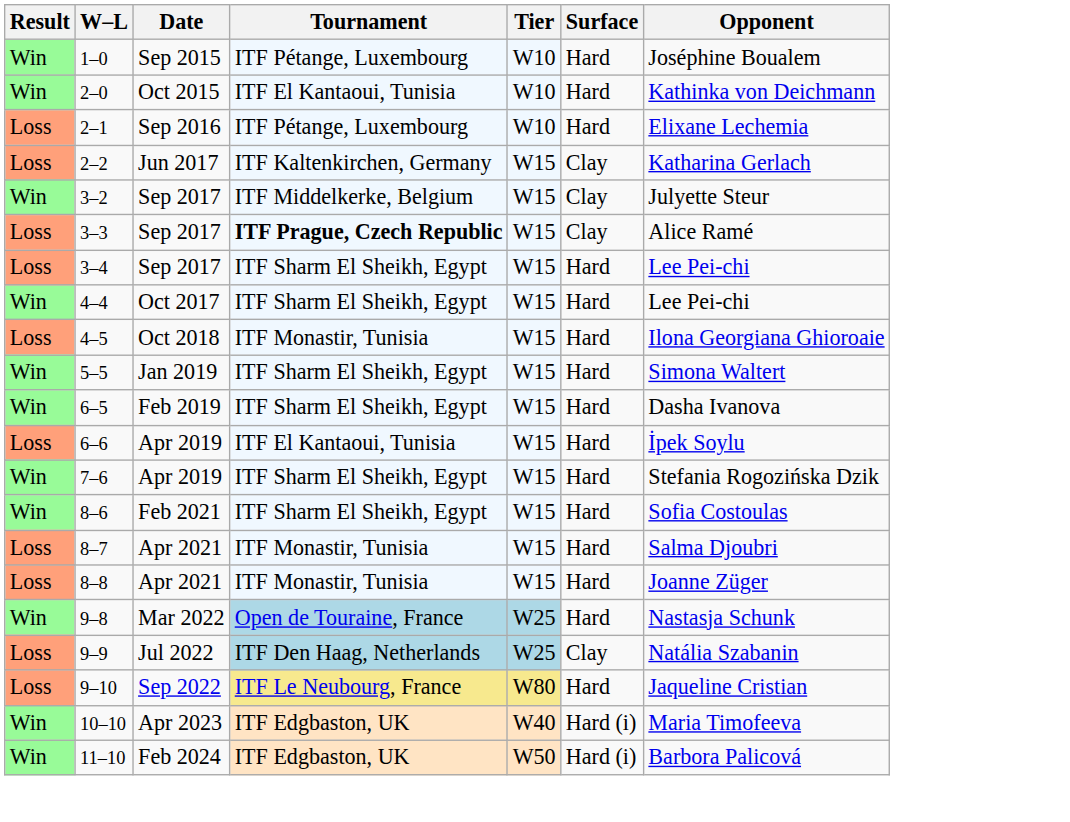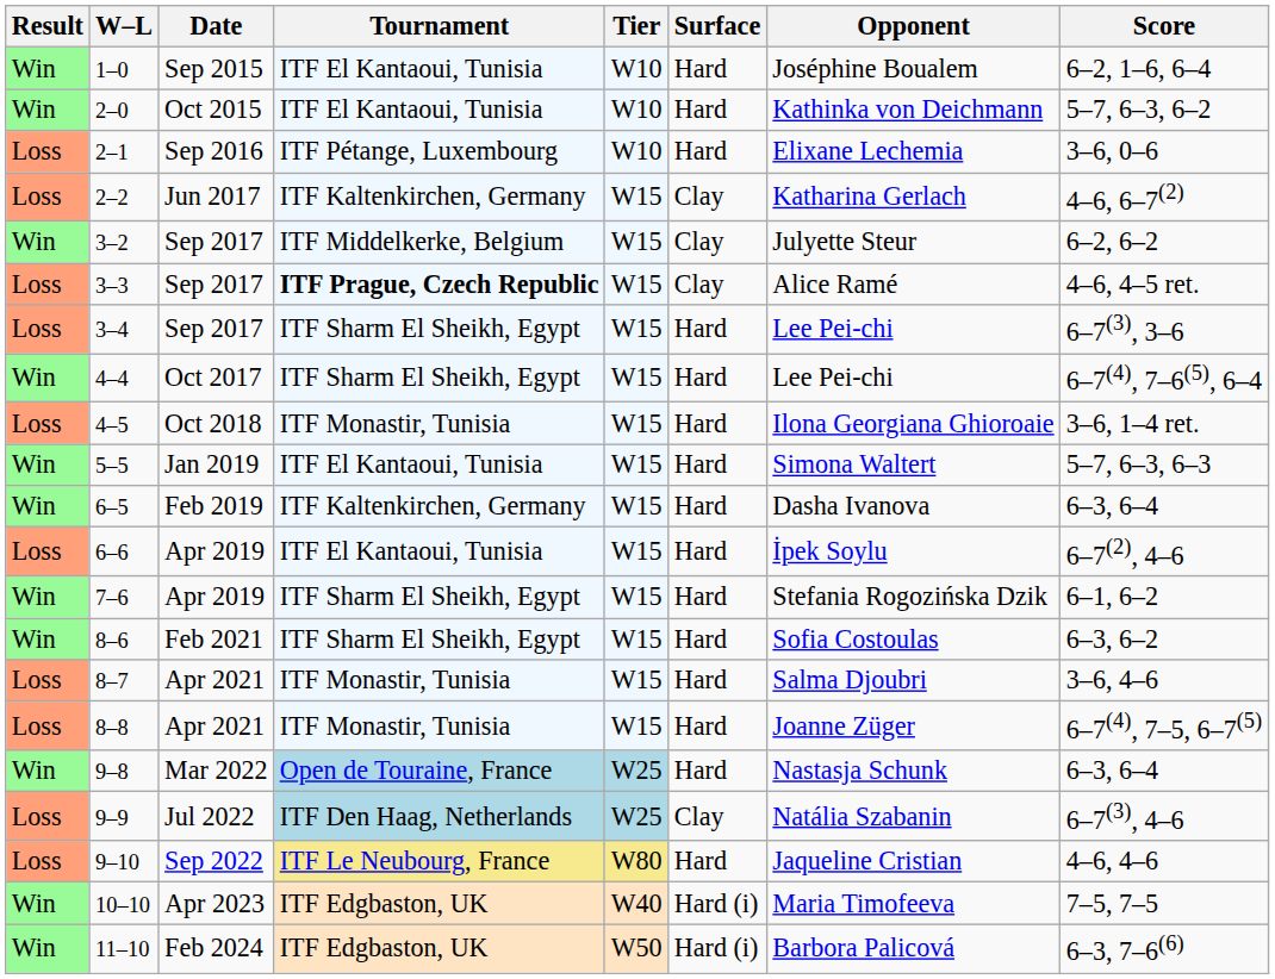+ column: Score | 6–2, 1–6, 6–4 | 5–7, 6–3, 6–2 | 3–6, 0–6 | 4–6, 6–7(2) | 6–2, 6–2 | 4–6, 4–5 ret. | 6–7(3), 3–6 | 6–7(4), 7–6(5), 6–4 | 3–6, 1–4 ret. | 5–7, 6–3, 6–3 | 6–3, 6–4 | 6–7(2), 4–6 | 6–1, 6–2 | 6–3, 6–2 | 3–6, 4–6 | 6–7(4), 7–5, 6–7(5) | 6–3, 6–4 | 6–7(3), 4–6 | 4–6, 4–6 | 7–5, 7–5 | 6–3, 7–6(6)
1–0 | Tournament: ITF Pétange, Luxembourg -> ITF El Kantaoui, Tunisia
5–5 | Tournament: ITF Sharm El Sheikh, Egypt -> ITF El Kantaoui, Tunisia
6–5 | Tournament: ITF Sharm El Sheikh, Egypt -> ITF Kaltenkirchen, Germany
